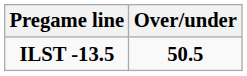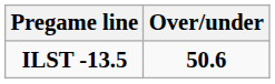ILST -13.5 | Over/under: 50.5 -> 50.6
